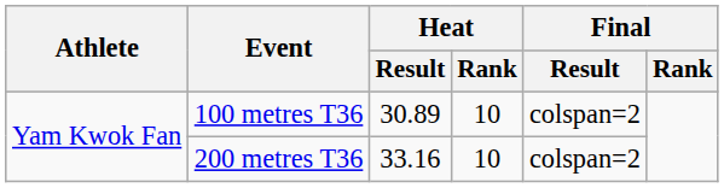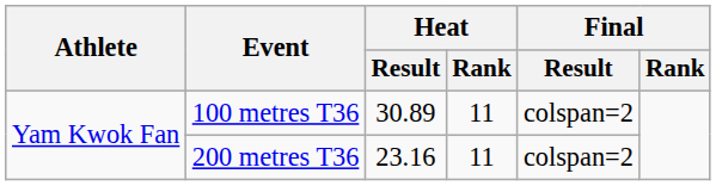100 metres T36 | Heat / Rank: 10 -> 11
200 metres T36 | Heat / Result: 33.16 -> 23.16
200 metres T36 | Heat / Rank: 10 -> 11
